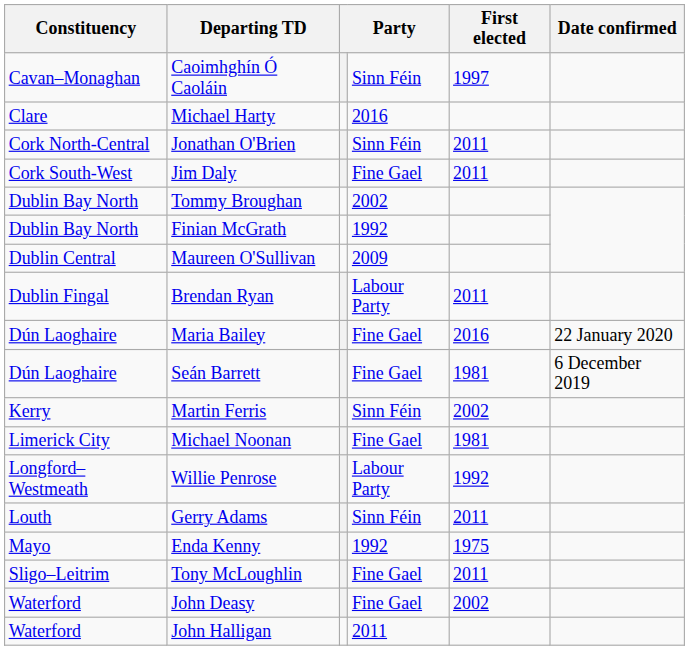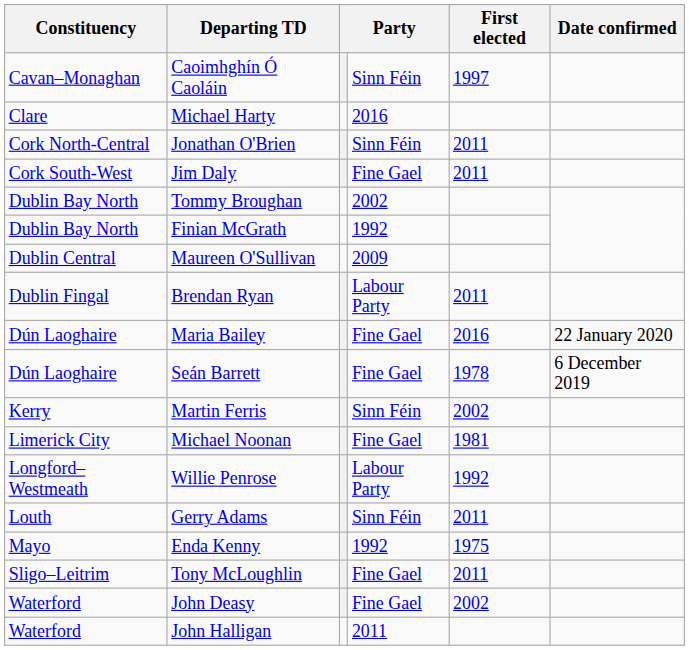Seán Barrett | First elected: 1981 -> 1978
